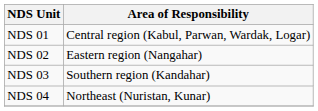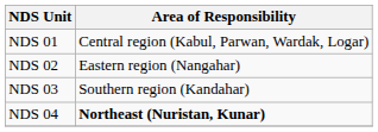NDS 04 | Area of Responsibility: normal -> bold
